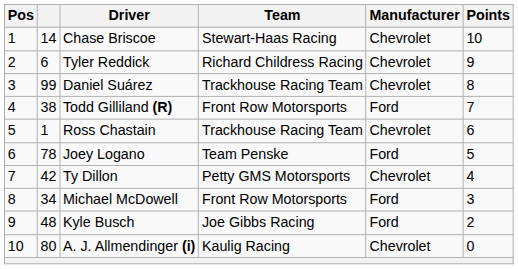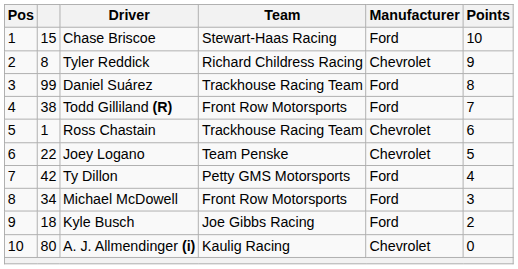Chase Briscoe | column 2: 14 -> 15
Chase Briscoe | Manufacturer: Chevrolet -> Ford
Tyler Reddick | column 2: 6 -> 8
Daniel Suárez | Manufacturer: Chevrolet -> Ford
Joey Logano | column 2: 78 -> 22
Joey Logano | Manufacturer: Ford -> Chevrolet
Ty Dillon | Manufacturer: Chevrolet -> Ford
Kyle Busch | column 2: 48 -> 18
